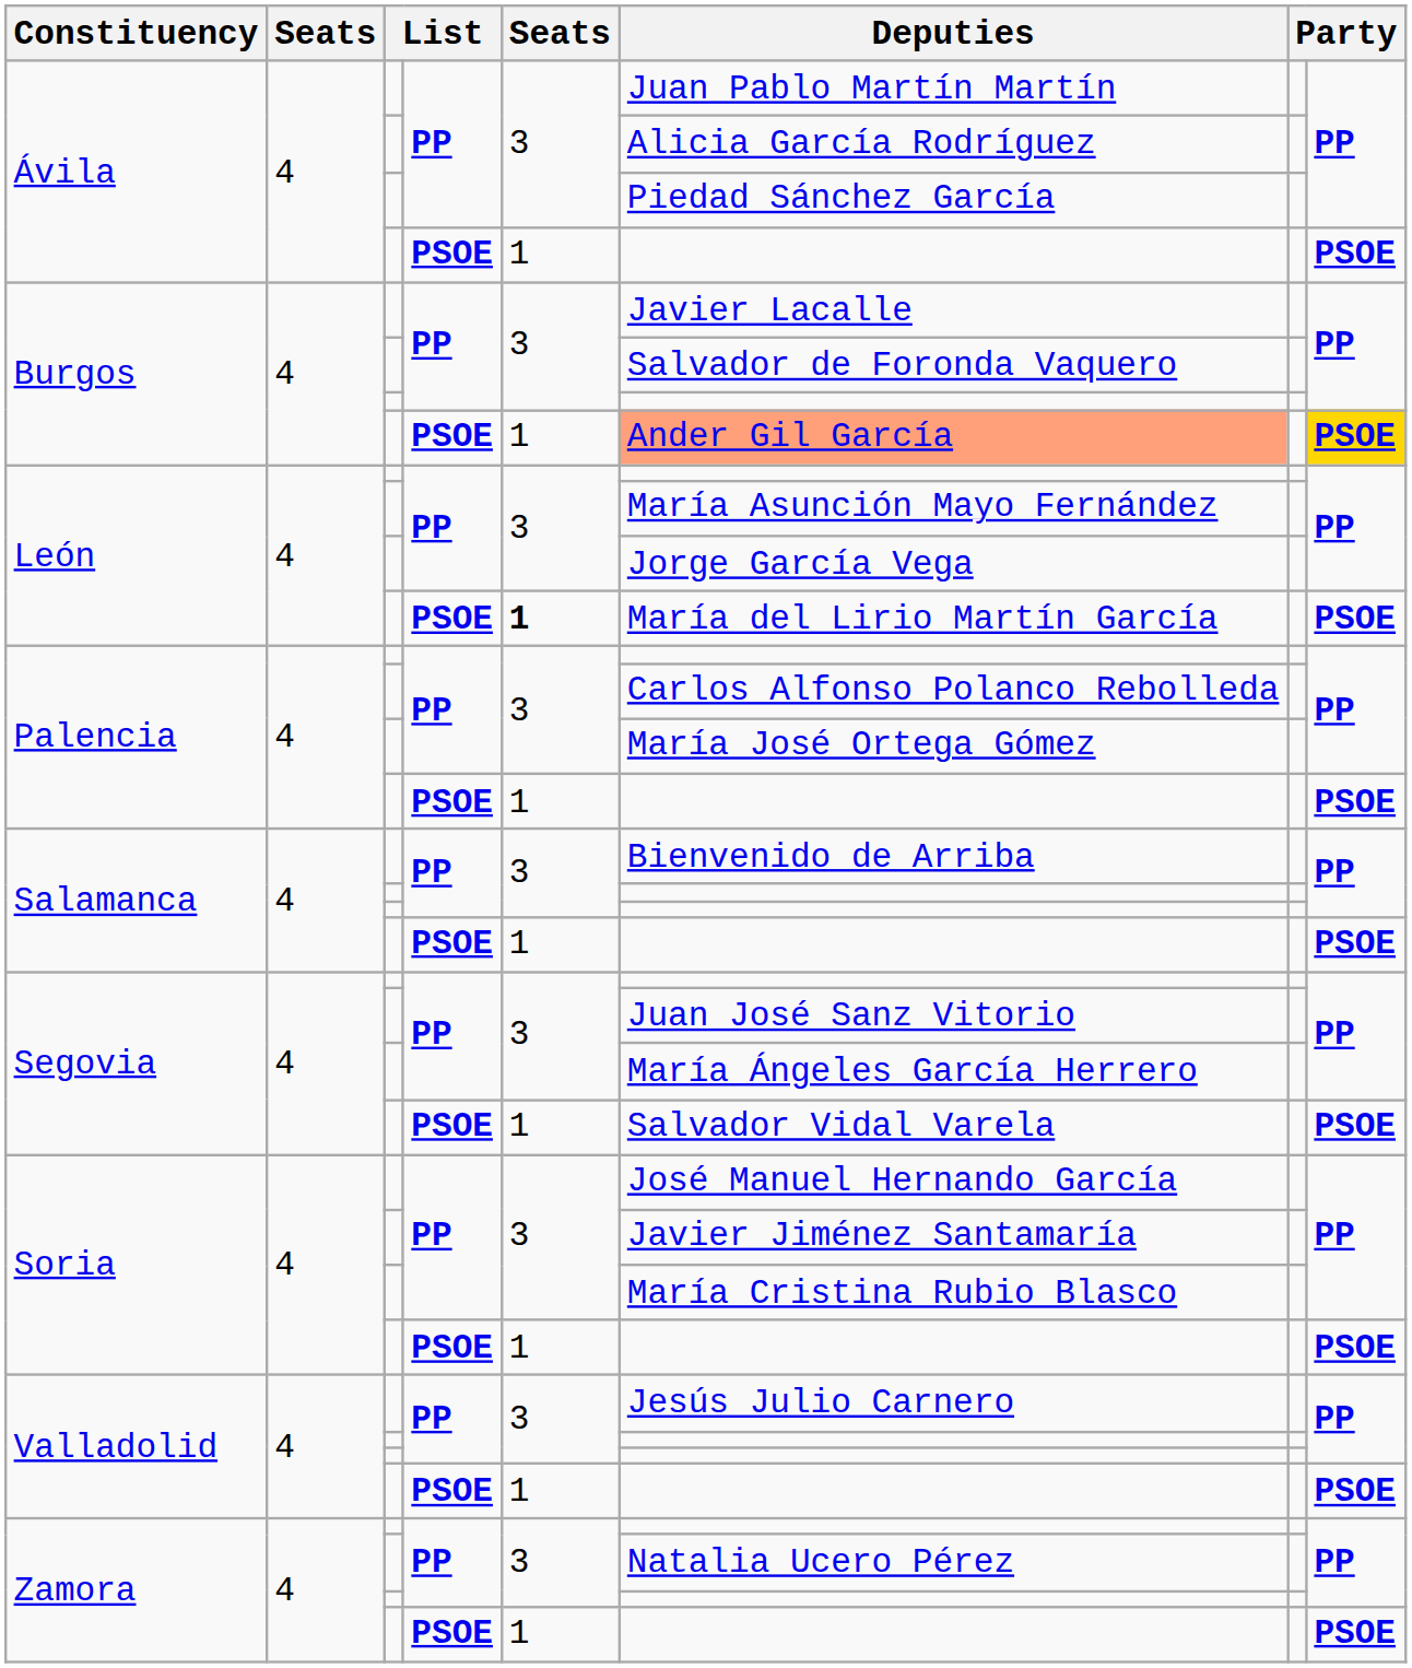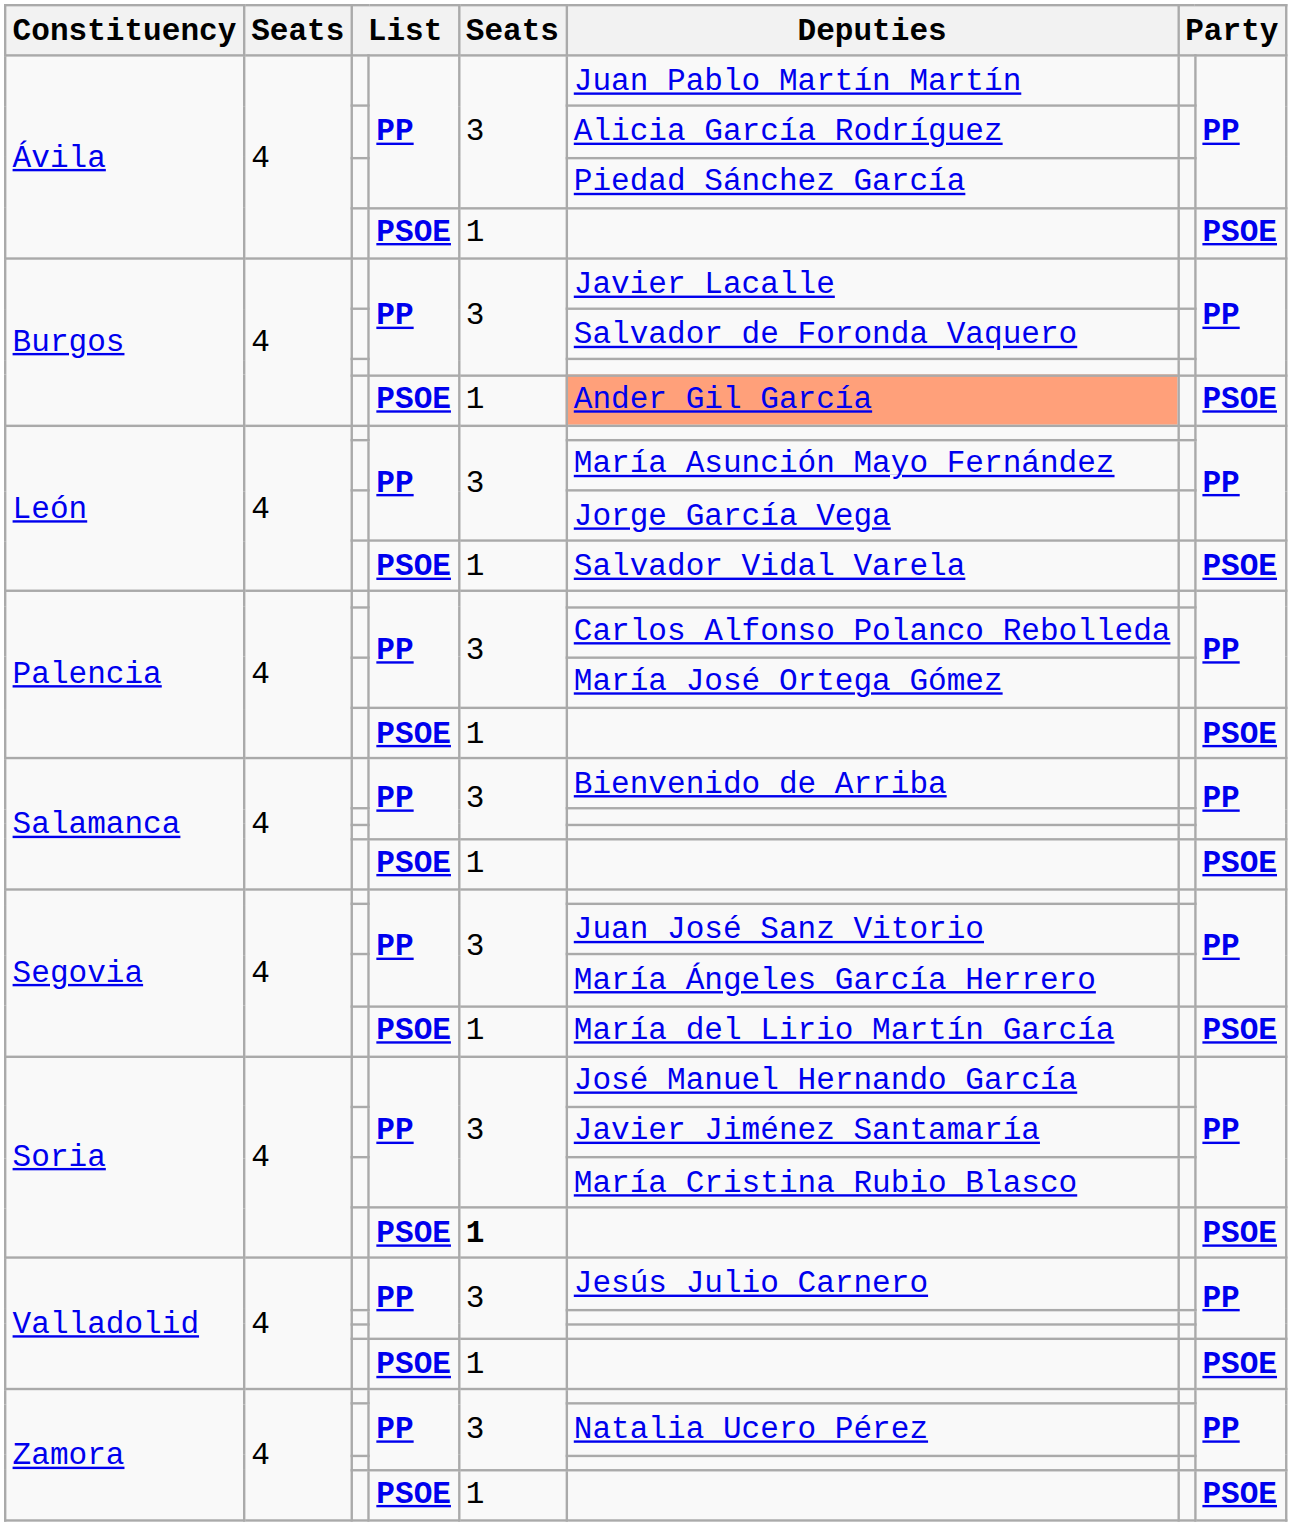Burgos / PSOE | column 8: gold background -> no background
León / PSOE | column 5: bold -> normal
León / PSOE | Deputies: María del Lirio Martín García -> Salvador Vidal Varela
Segovia / PSOE | Deputies: Salvador Vidal Varela -> María del Lirio Martín García
Soria / PSOE | column 5: normal -> bold
